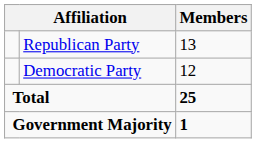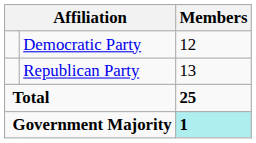rows swapped: Republican Party <-> Democratic Party
Government Majority | Members: no background -> paleturquoise background
